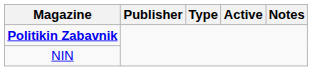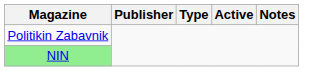Politikin Zabavnik | Magazine: bold -> normal
NIN | Magazine: no background -> lightgreen background
